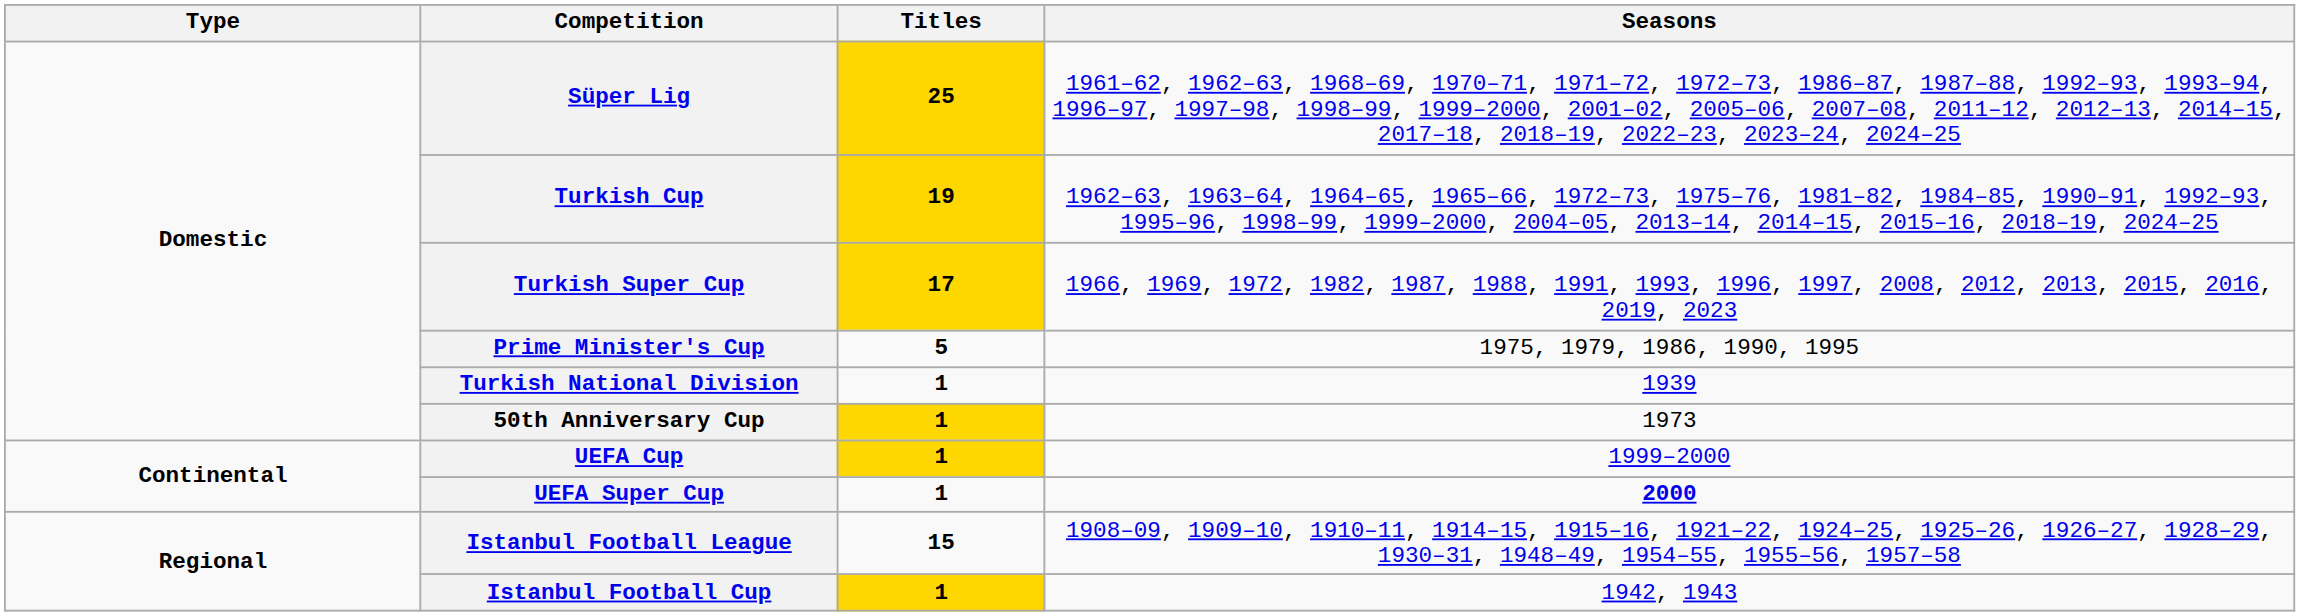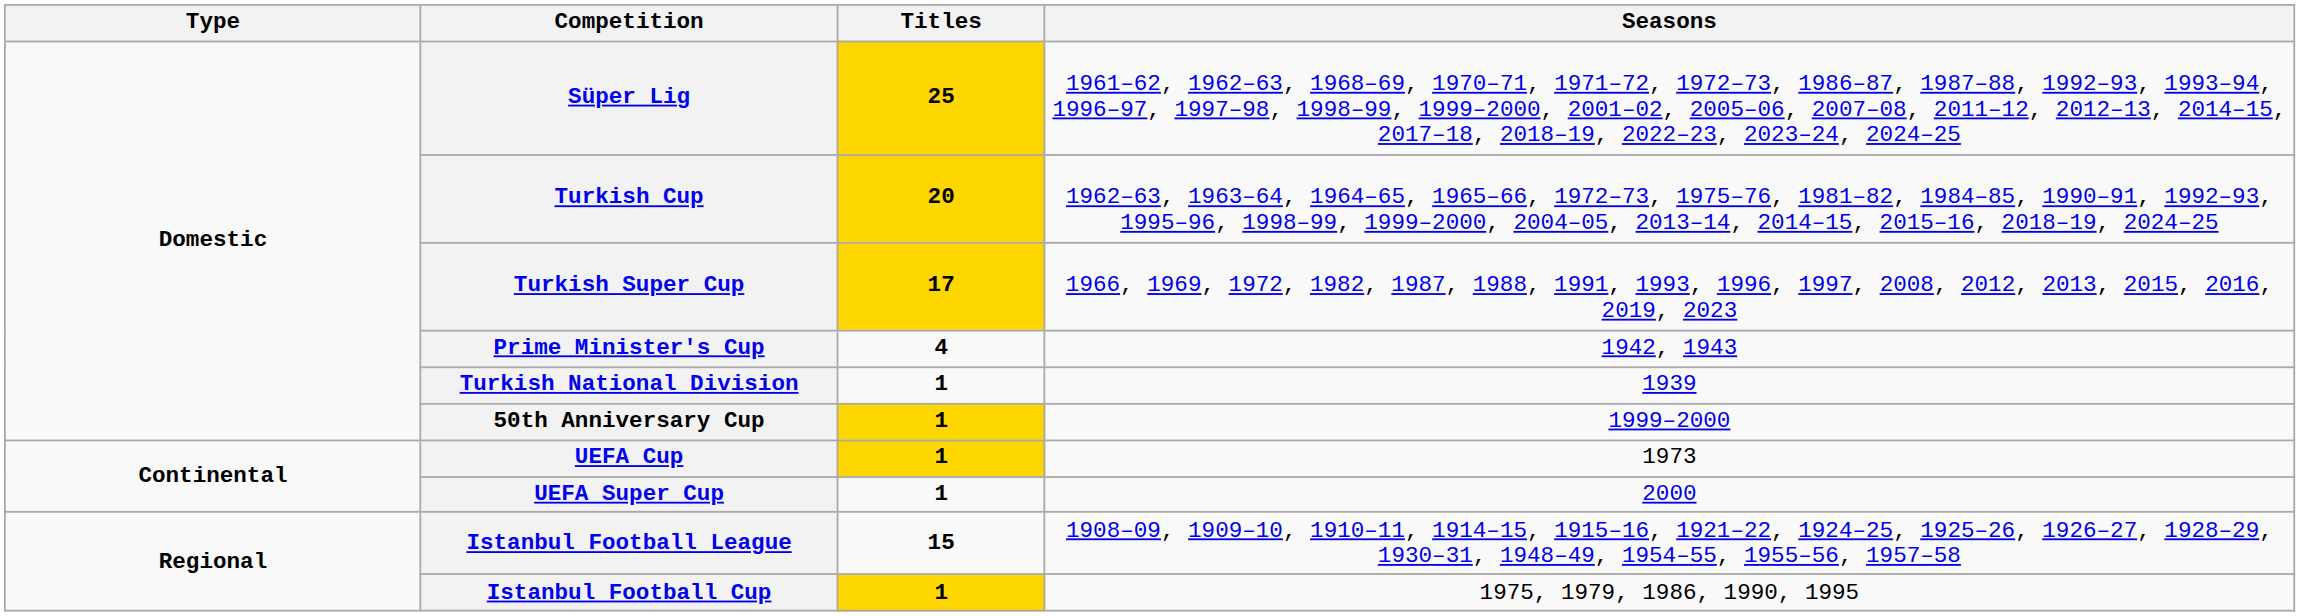Turkish Cup | Titles: 19 -> 20
Prime Minister's Cup | Titles: 5 -> 4
Prime Minister's Cup | Seasons: 1975, 1979, 1986, 1990, 1995 -> 1942, 1943
50th Anniversary Cup | Seasons: 1973 -> 1999–2000
UEFA Cup | Seasons: 1999–2000 -> 1973
UEFA Super Cup | Seasons: bold -> normal
Istanbul Football Cup | Seasons: 1942, 1943 -> 1975, 1979, 1986, 1990, 1995
